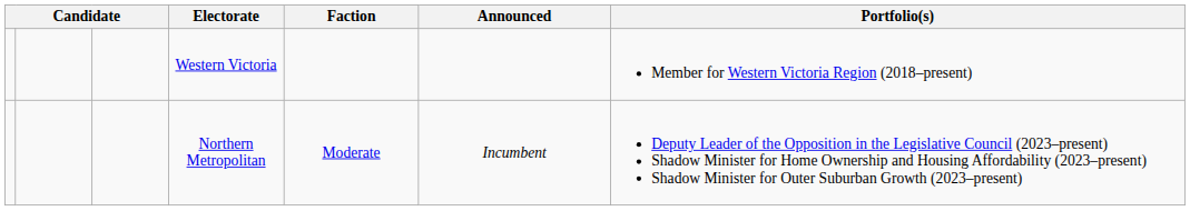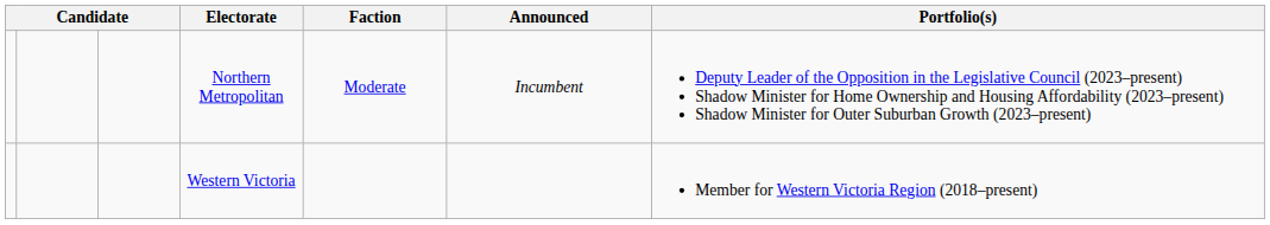rows swapped: Northern Metropolitan <-> Western Victoria
